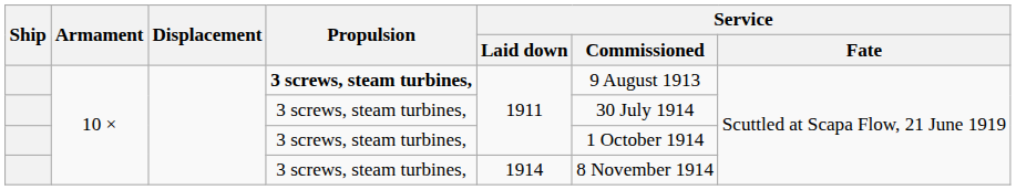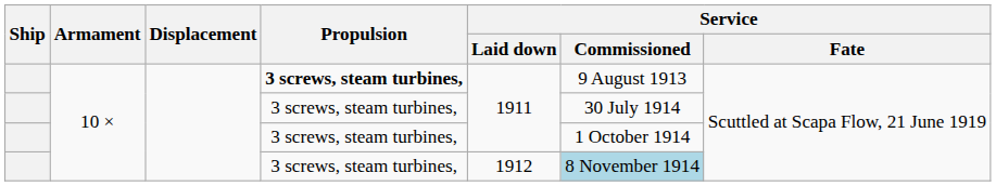row 6 | Service / Laid down: 1914 -> 1912
row 6 | Service / Commissioned: no background -> lightblue background
